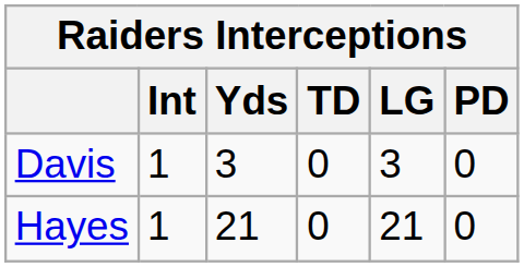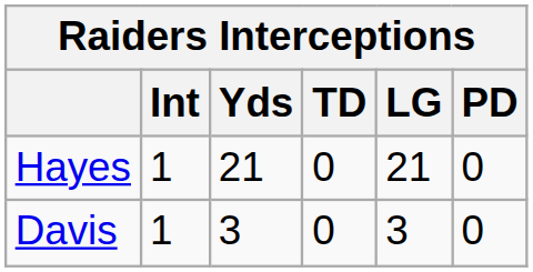rows swapped: Hayes <-> Davis
